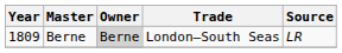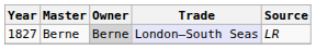row 2 | Year: 1809 -> 1827
row 2 | Trade: no background -> lavender background
